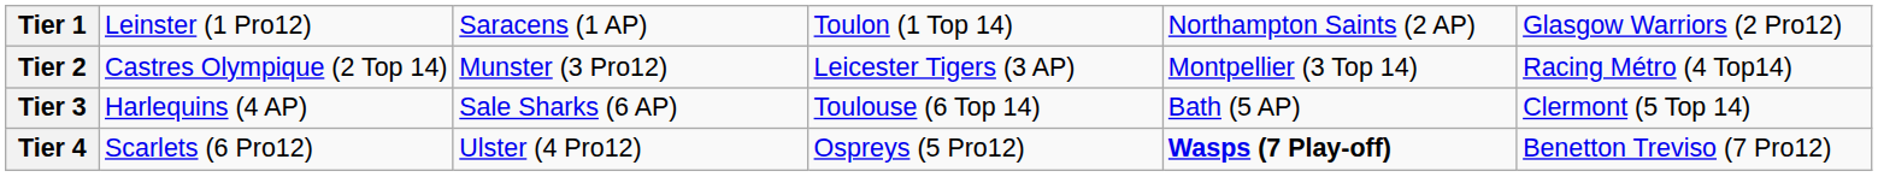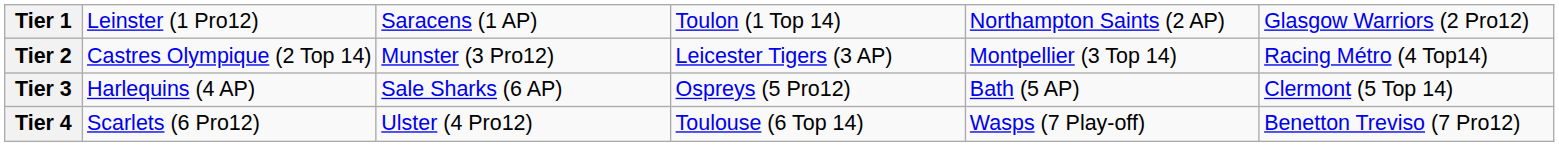Tier 3 | column 4: Toulouse (6 Top 14) -> Ospreys (5 Pro12)
Tier 4 | column 4: Ospreys (5 Pro12) -> Toulouse (6 Top 14)
Tier 4 | column 5: bold -> normal
